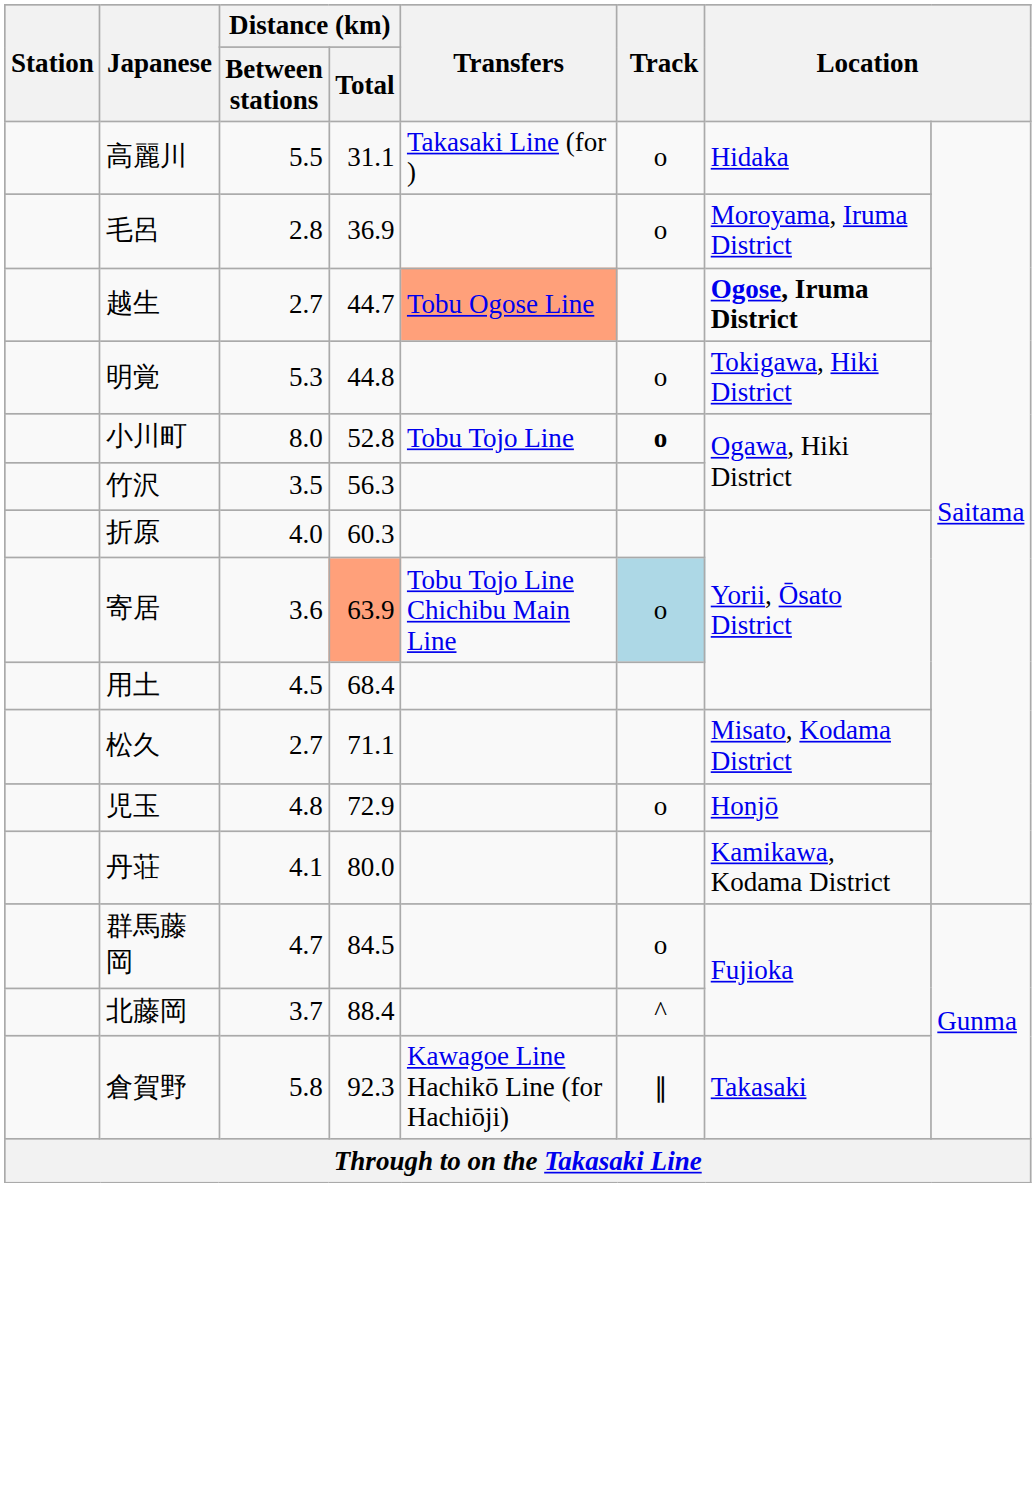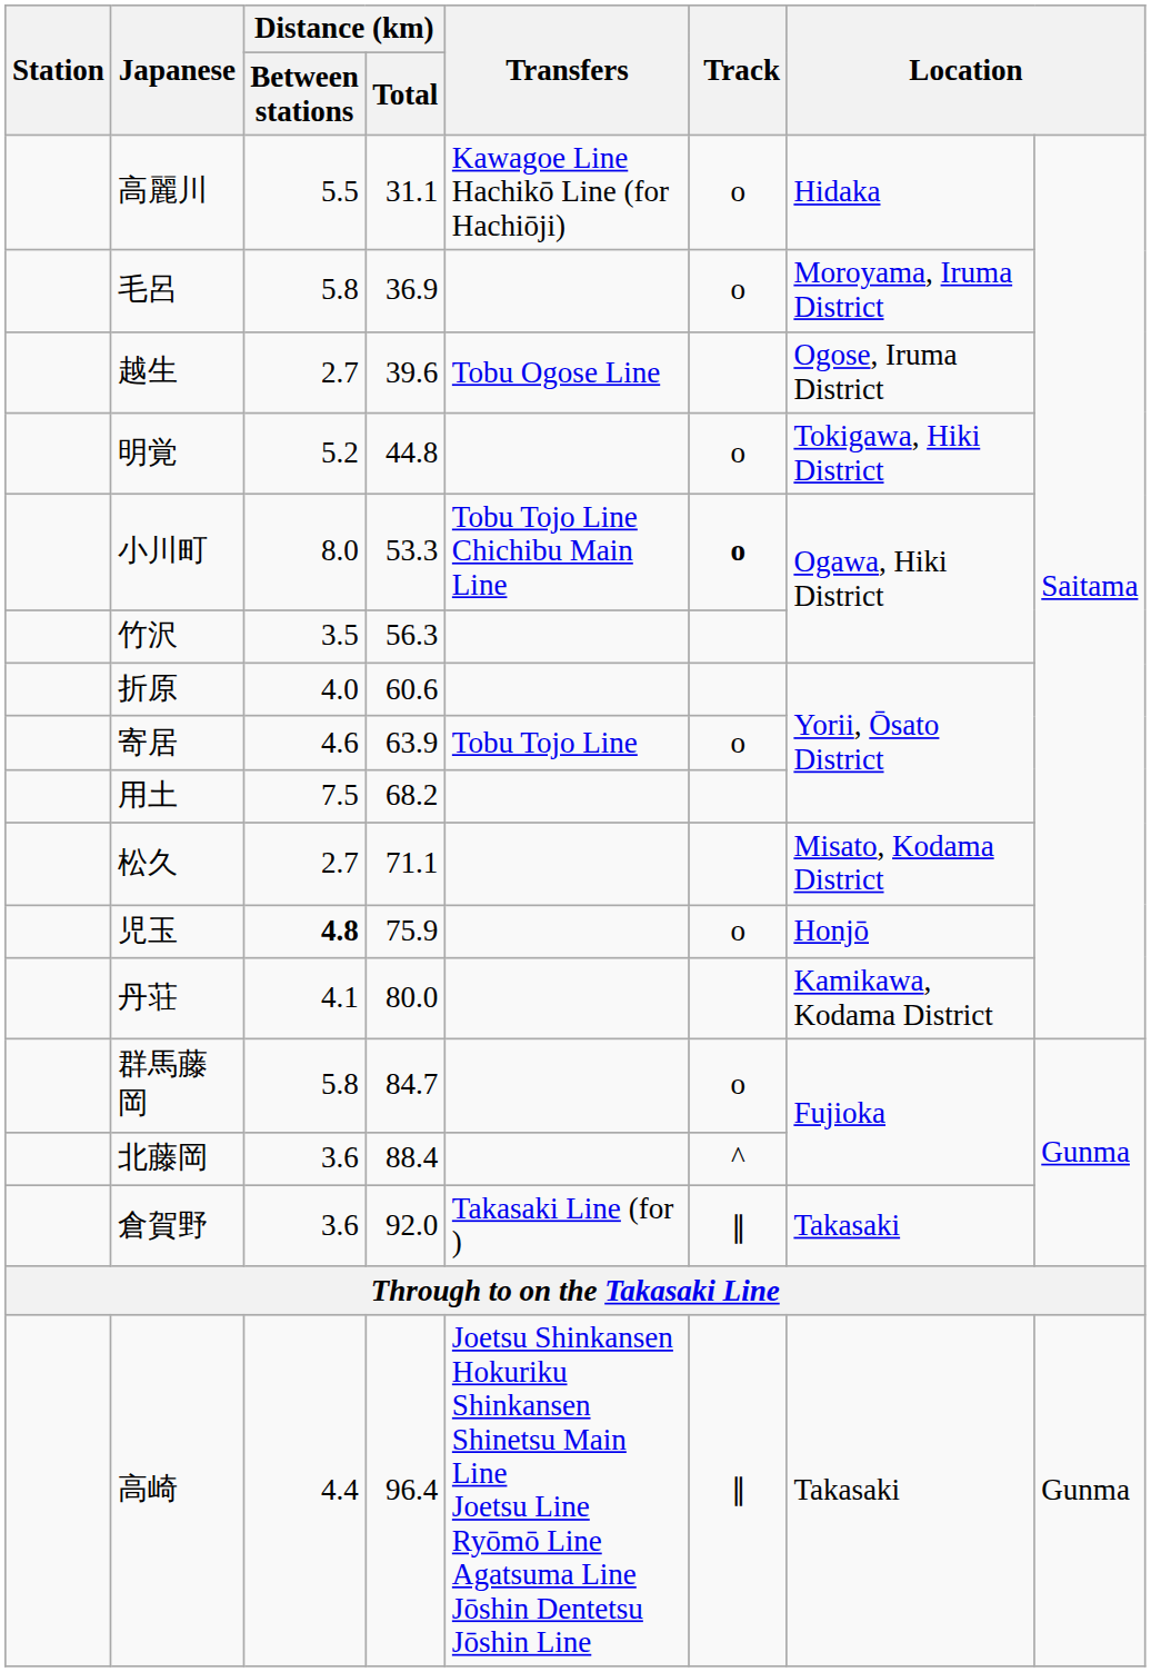高麗川 | Transfers: Takasaki Line (for ) -> Kawagoe Line Hachikō Line (for Hachiōji)
毛呂 | Distance (km) / Between stations: 2.8 -> 5.8
越生 | Distance (km) / Total: 44.7 -> 39.6
越生 | Transfers: lightsalmon background -> no background
越生 | column 7: bold -> normal
明覚 | Distance (km) / Between stations: 5.3 -> 5.2
小川町 | Distance (km) / Total: 52.8 -> 53.3
小川町 | Transfers: Tobu Tojo Line -> Tobu Tojo Line Chichibu Main Line
折原 | Distance (km) / Total: 60.3 -> 60.6
寄居 | Distance (km) / Between stations: 3.6 -> 4.6
寄居 | Distance (km) / Total: lightsalmon background -> no background
寄居 | Transfers: Tobu Tojo Line Chichibu Main Line -> Tobu Tojo Line
寄居 | Track: lightblue background -> no background
用土 | Distance (km) / Between stations: 4.5 -> 7.5
用土 | Distance (km) / Total: 68.4 -> 68.2
児玉 | Distance (km) / Between stations: normal -> bold
児玉 | Distance (km) / Total: 72.9 -> 75.9
群馬藤岡 | Distance (km) / Between stations: 4.7 -> 5.8
群馬藤岡 | Distance (km) / Total: 84.5 -> 84.7
北藤岡 | Distance (km) / Between stations: 3.7 -> 3.6
倉賀野 | Distance (km) / Between stations: 5.8 -> 3.6
倉賀野 | Distance (km) / Total: 92.3 -> 92.0
倉賀野 | Transfers: Kawagoe Line Hachikō Line (for Hachiōji) -> Takasaki Line (for )
+ row: 高崎 | 4.4 | 96.4 | Joetsu Shinkansen Hokuriku Shinkansen Shinetsu Main Line Joetsu Line Ryōmō Line Agatsuma Line Jōshin Dentetsu Jōshin Line | ∥ | Takasaki | Gunma
